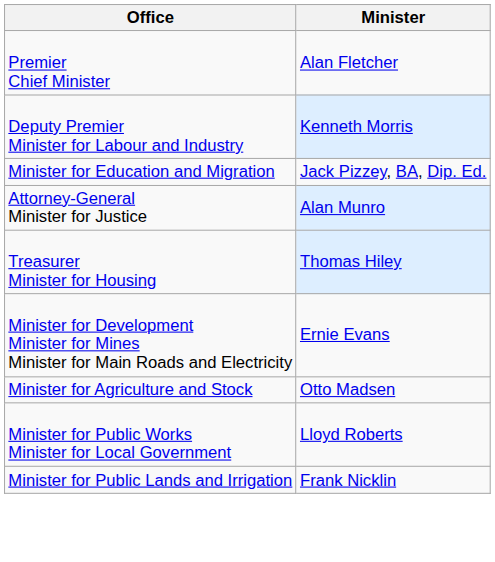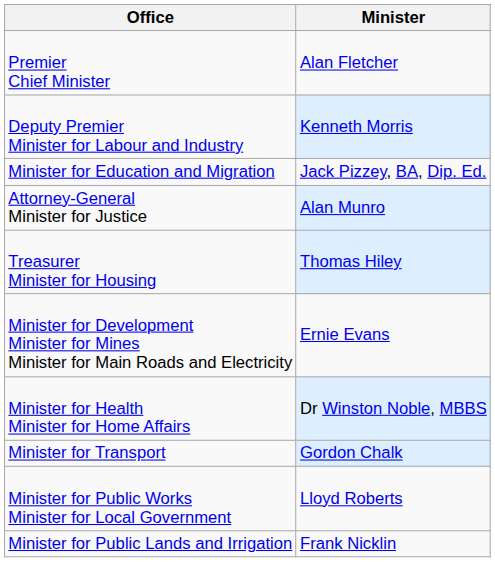+ row: Minister for Health Minister for Home Affairs | Dr Winston Noble, MBBS
- row: Minister for Agriculture and Stock | Otto Madsen
+ row: Minister for Transport | Gordon Chalk
